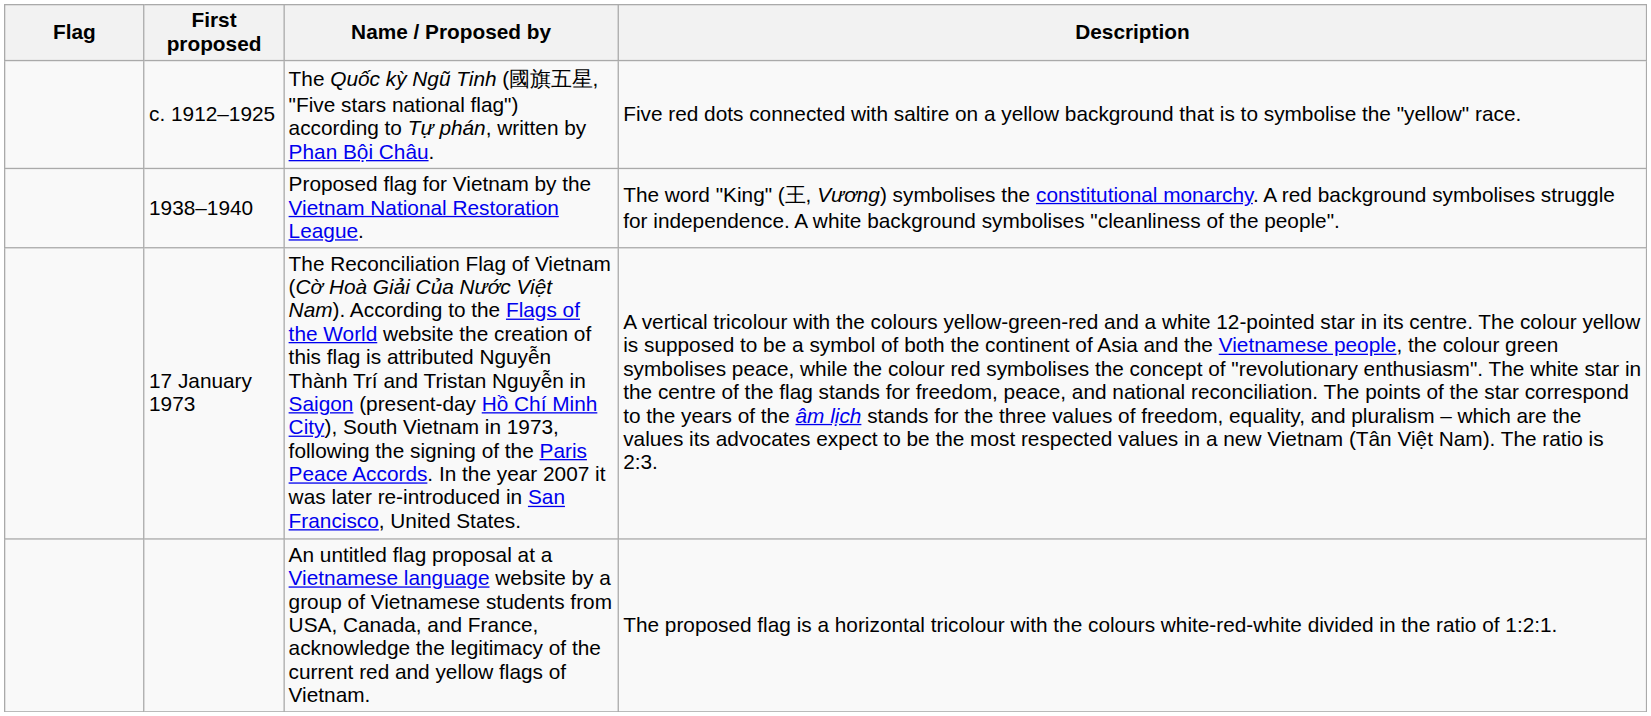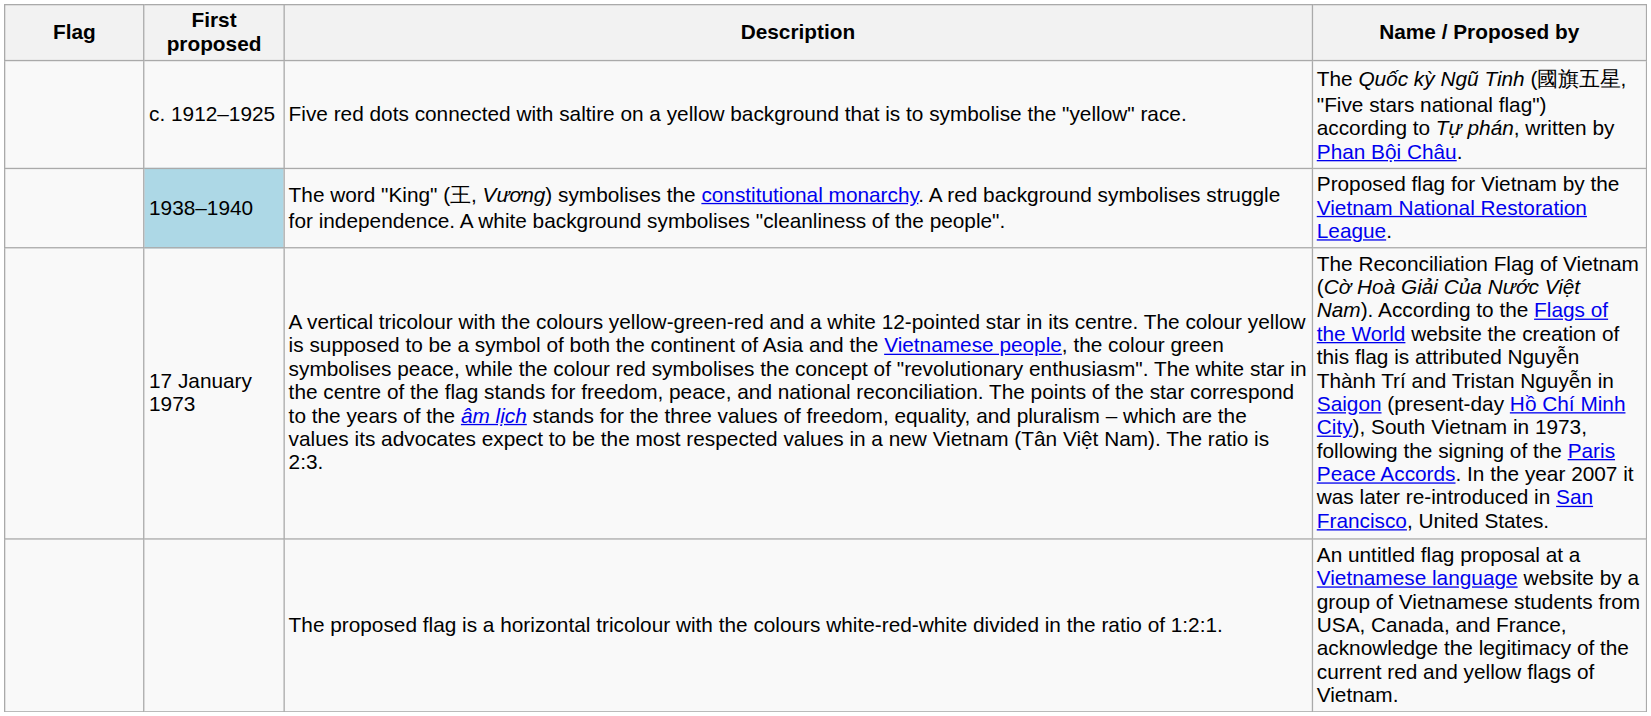columns swapped: Name / Proposed by <-> Description
row 3 | First proposed: no background -> lightblue background
